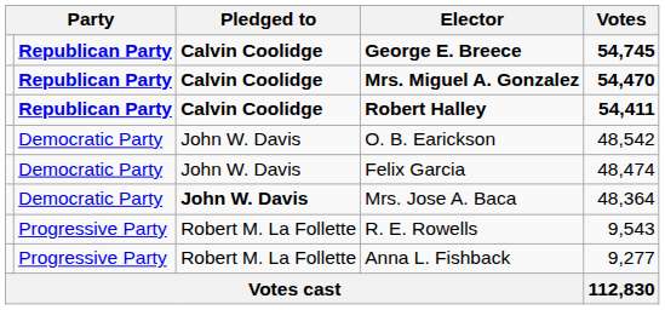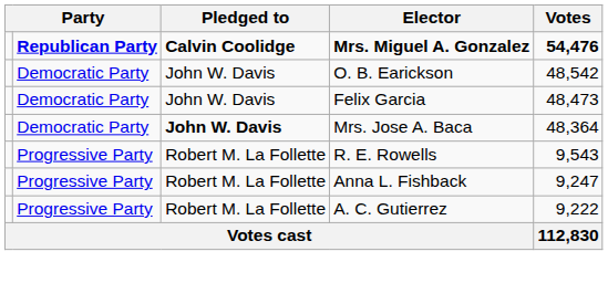- row: Republican Party | Calvin Coolidge | George E. Breece | 54,745
Mrs. Miguel A. Gonzalez | Votes: 54,470 -> 54,476
- row: Republican Party | Calvin Coolidge | Robert Halley | 54,411
Felix Garcia | Votes: 48,474 -> 48,473
Anna L. Fishback | Votes: 9,277 -> 9,247
+ row: Progressive Party | Robert M. La Follette | A. C. Gutierrez | 9,222
